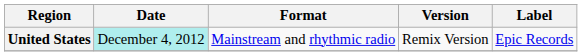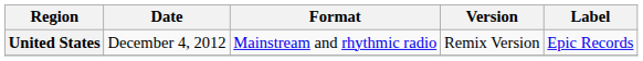United States | Date: paleturquoise background -> no background
